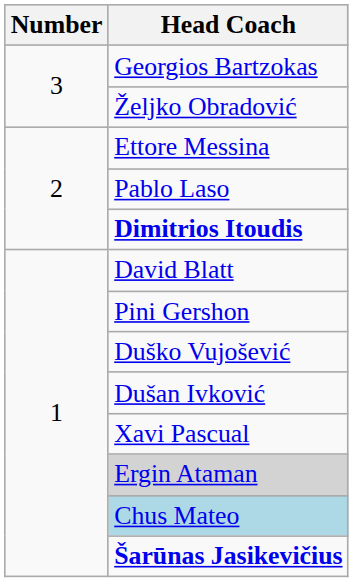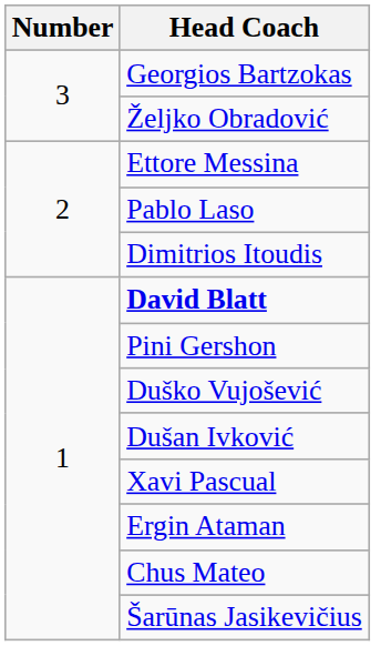Dimitrios Itoudis | Head Coach: bold -> normal
David Blatt | Head Coach: normal -> bold
Ergin Ataman | Head Coach: lightgrey background -> no background
Chus Mateo | Head Coach: lightblue background -> no background
Šarūnas Jasikevičius | Head Coach: bold -> normal
